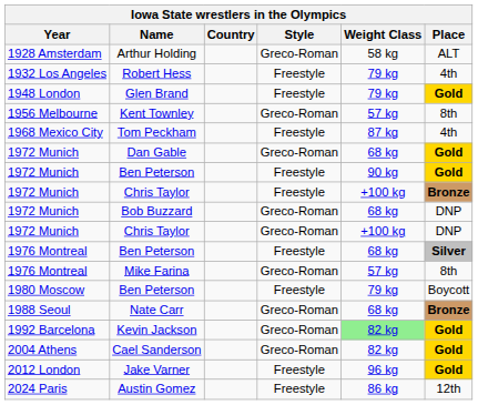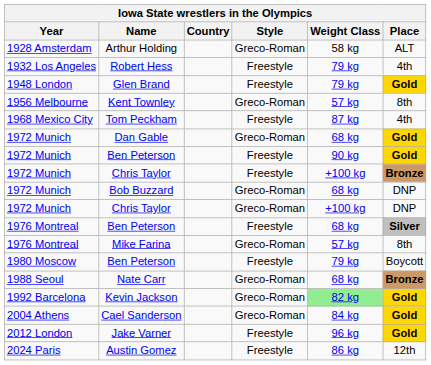Cael Sanderson | Weight Class: 82 kg -> 84 kg
